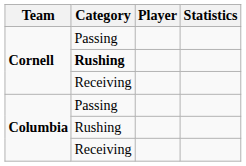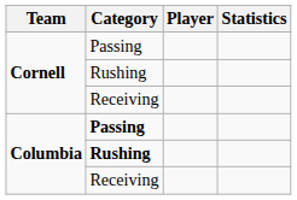Cornell / Rushing | Category: bold -> normal
Columbia / Passing | Category: normal -> bold
Columbia / Rushing | Category: normal -> bold
